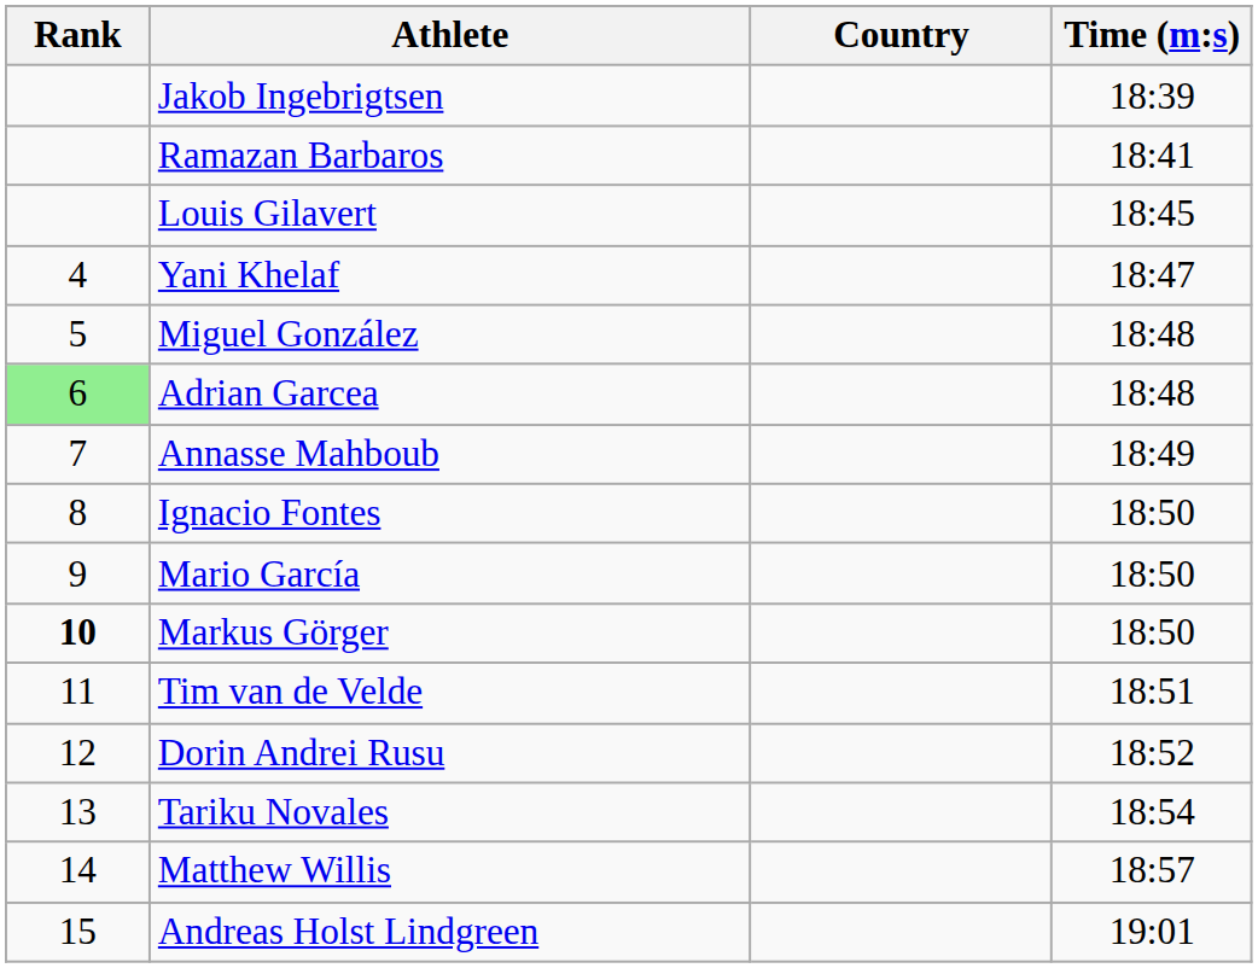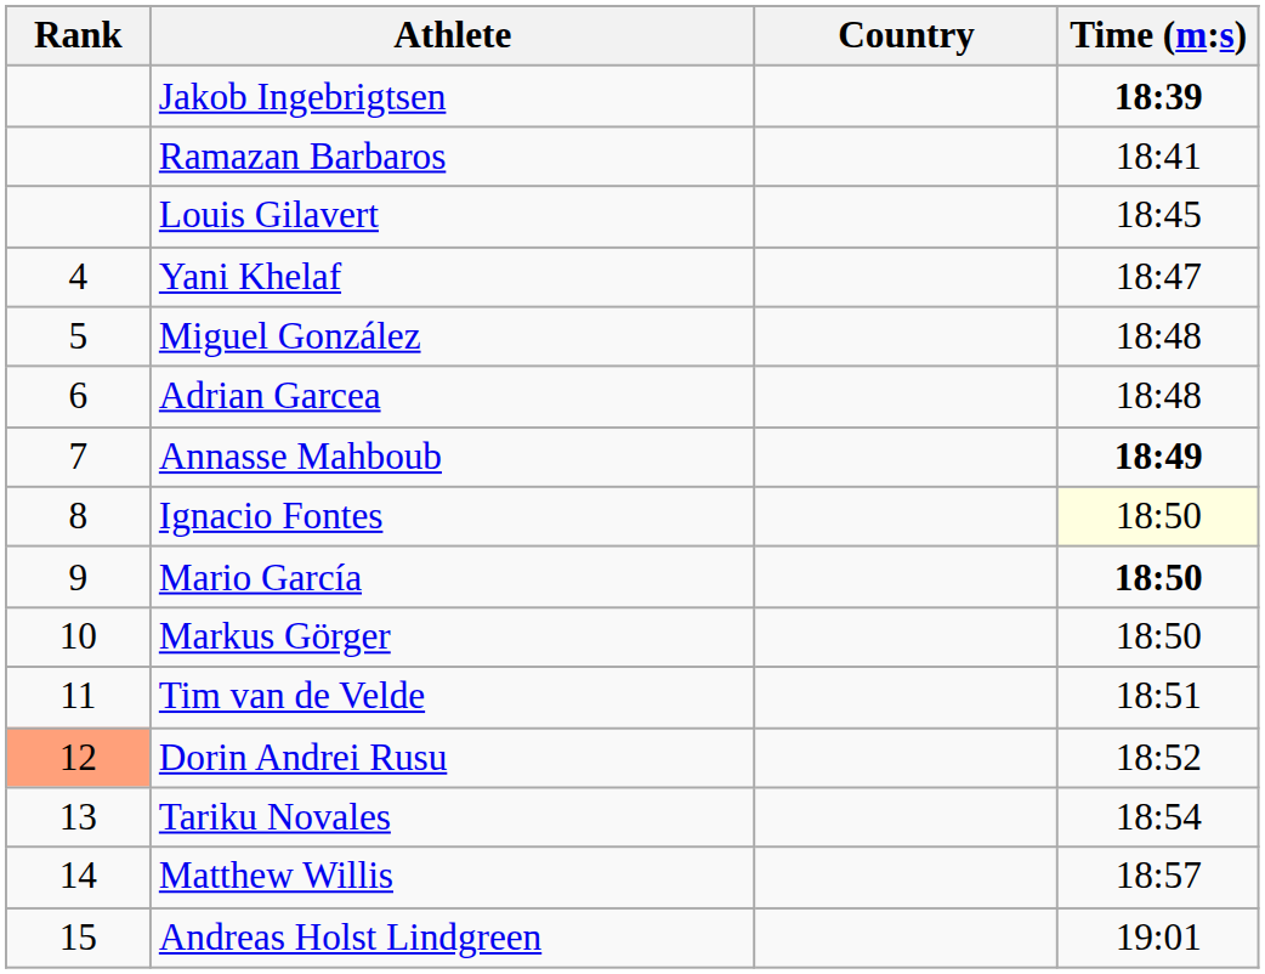Jakob Ingebrigtsen | Time (m:s): normal -> bold
Adrian Garcea | Rank: lightgreen background -> no background
Annasse Mahboub | Time (m:s): normal -> bold
Ignacio Fontes | Time (m:s): no background -> lightyellow background
Mario García | Time (m:s): normal -> bold
Markus Görger | Rank: bold -> normal
Dorin Andrei Rusu | Rank: no background -> lightsalmon background
